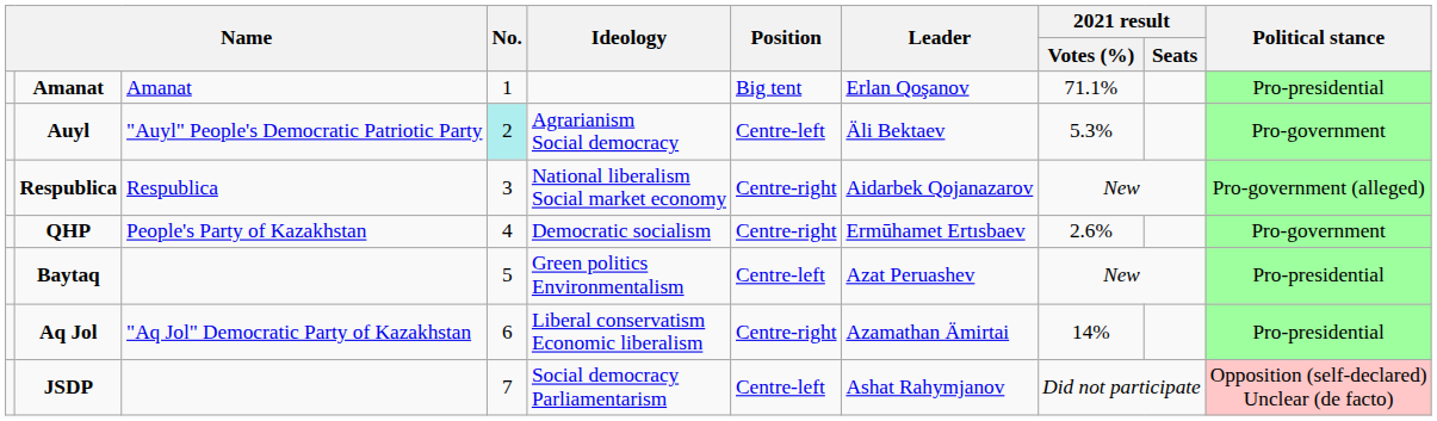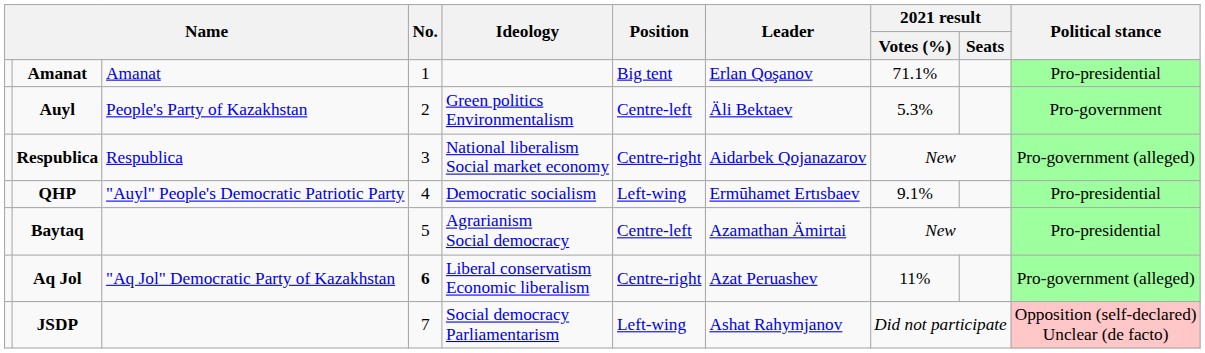Auyl | column 3: "Auyl" People's Democratic Patriotic Party -> People's Party of Kazakhstan
Auyl | No.: paleturquoise background -> no background
Auyl | Ideology: Agrarianism Social democracy -> Green politics Environmentalism
QHP | column 3: People's Party of Kazakhstan -> "Auyl" People's Democratic Patriotic Party
QHP | Position: Centre-right -> Left-wing
QHP | 2021 result / Votes (%): 2.6% -> 9.1%
QHP | Political stance: Pro-government -> Pro-presidential
Baytaq | Ideology: Green politics Environmentalism -> Agrarianism Social democracy
Baytaq | Leader: Azat Peruashev -> Azamathan Ämirtai
Aq Jol | No.: normal -> bold
Aq Jol | Leader: Azamathan Ämirtai -> Azat Peruashev
Aq Jol | 2021 result / Votes (%): 14% -> 11%
Aq Jol | Political stance: Pro-presidential -> Pro-government (alleged)
JSDP | Position: Centre-left -> Left-wing
